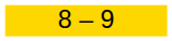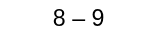row 1 | column 1: gold background -> no background
